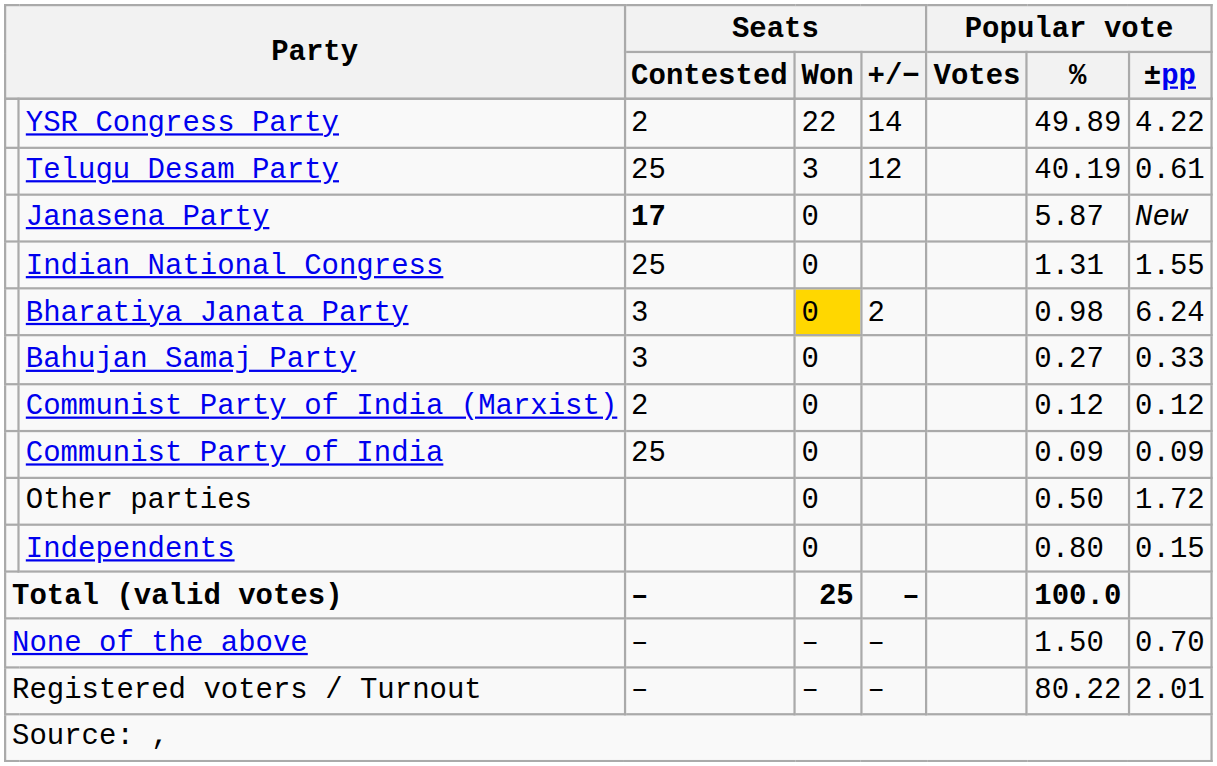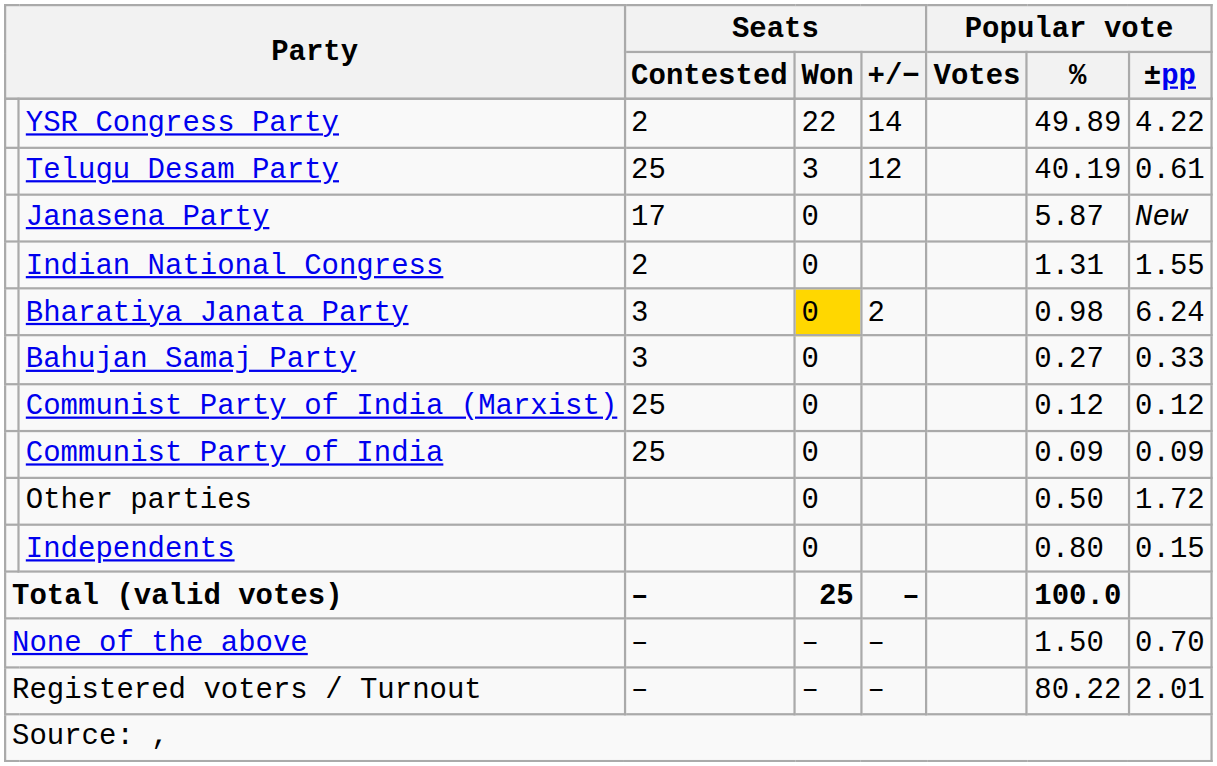Janasena Party | Seats / Contested: bold -> normal
Indian National Congress | Seats / Contested: 25 -> 2
Communist Party of India (Marxist) | Seats / Contested: 2 -> 25
